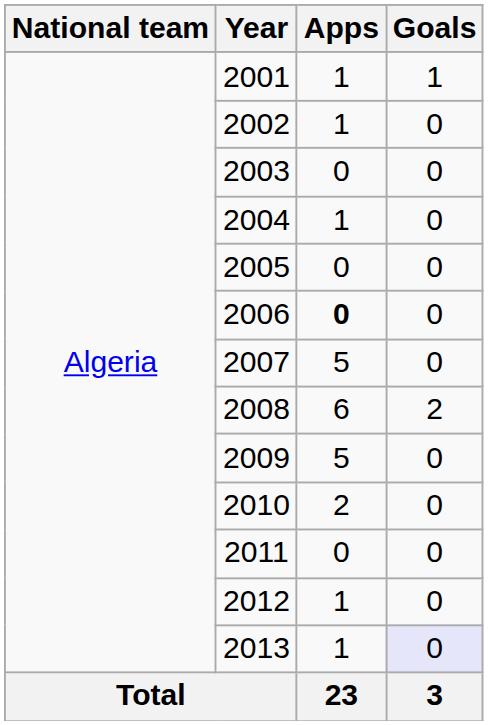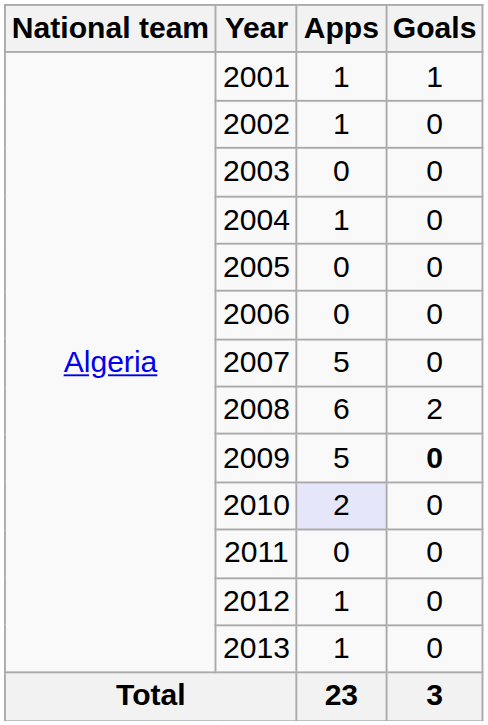2006 | Apps: bold -> normal
2009 | Goals: normal -> bold
2010 | Apps: no background -> lavender background
2013 | Goals: lavender background -> no background
